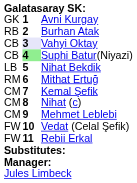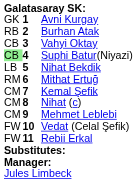Vahyi Oktay | column 2: lavender background -> no background
Suphi Batur(Niyazi) | column 1: no background -> lightgreen background
Suphi Batur(Niyazi) | column 2: lightgreen background -> no background
